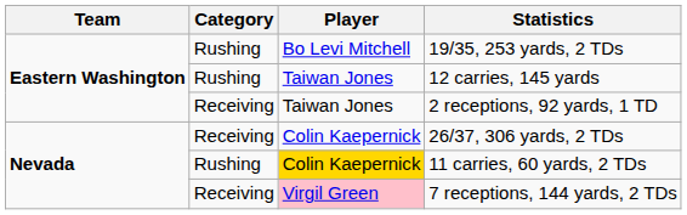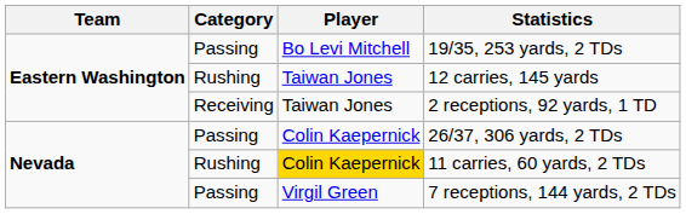19/35, 253 yards, 2 TDs | Category: Rushing -> Passing
26/37, 306 yards, 2 TDs | Category: Receiving -> Passing
7 receptions, 144 yards, 2 TDs | Category: Receiving -> Passing
7 receptions, 144 yards, 2 TDs | Player: pink background -> no background
